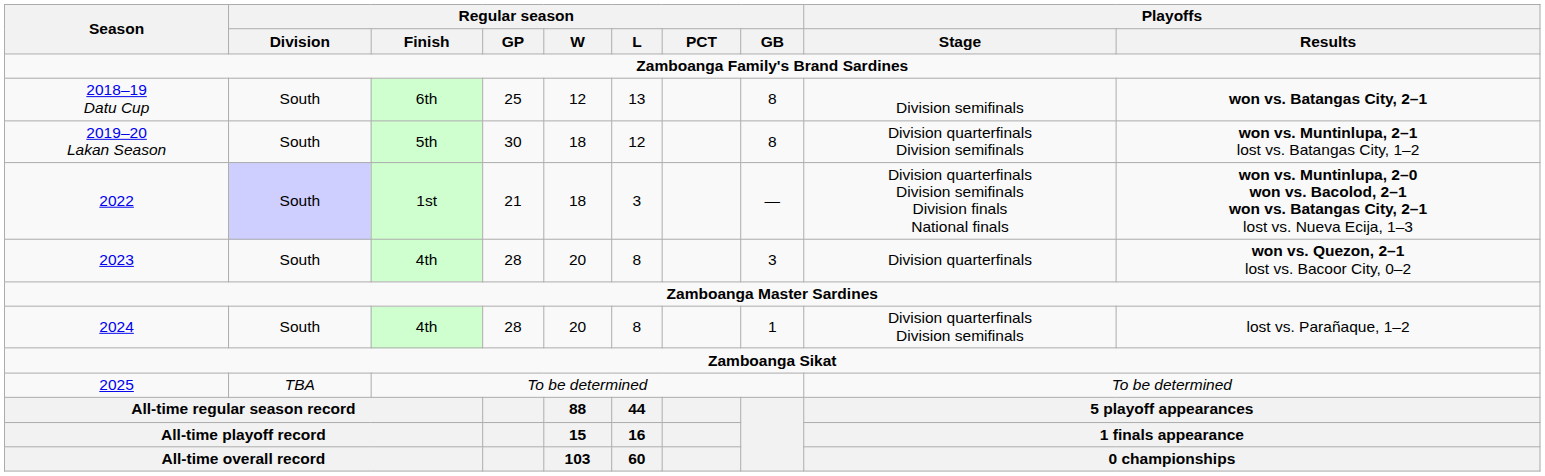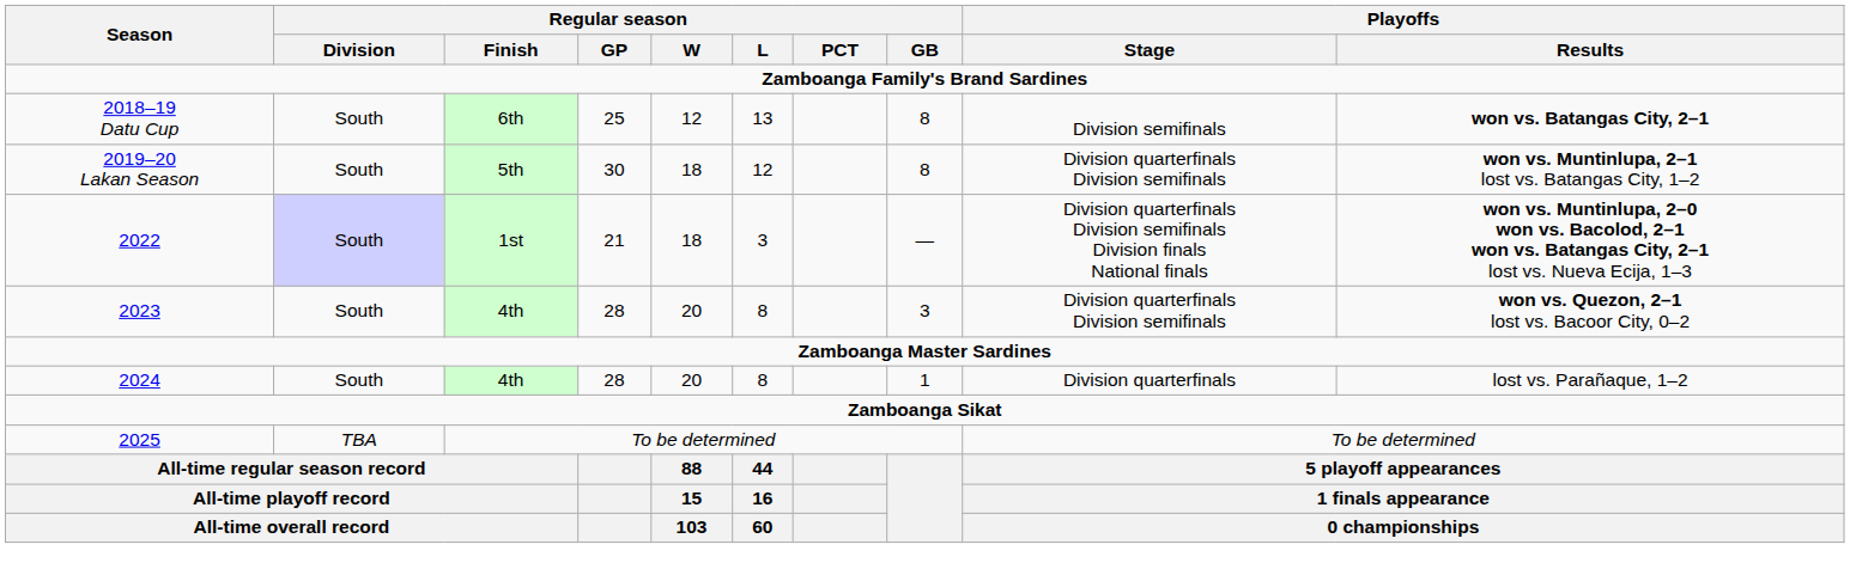2023 | Playoffs / Stage: Division quarterfinals -> Division quarterfinals Division semifinals
2024 | Playoffs / Stage: Division quarterfinals Division semifinals -> Division quarterfinals
